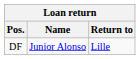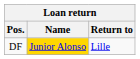DF | Name: no background -> gold background
